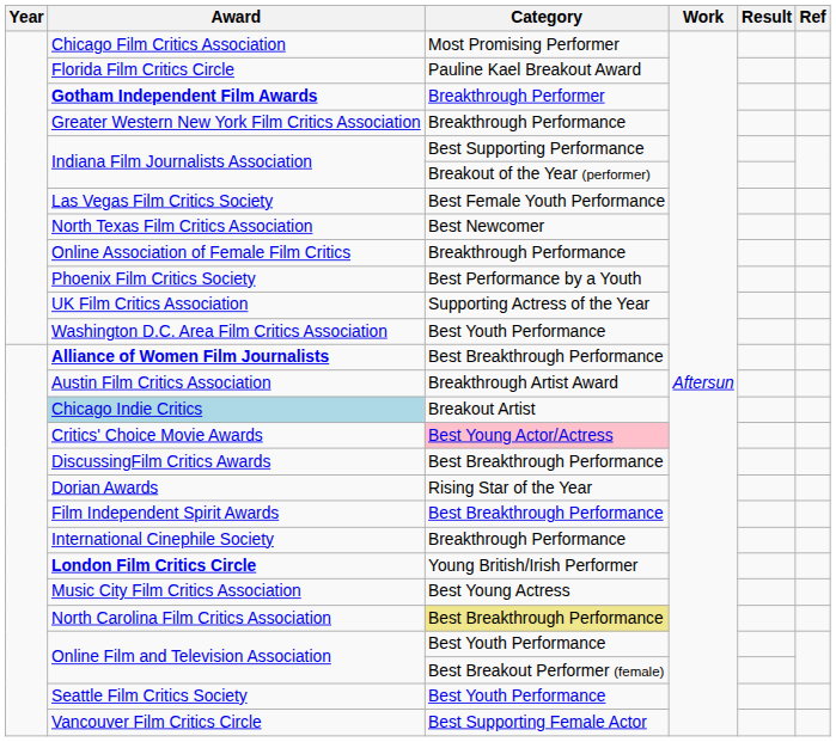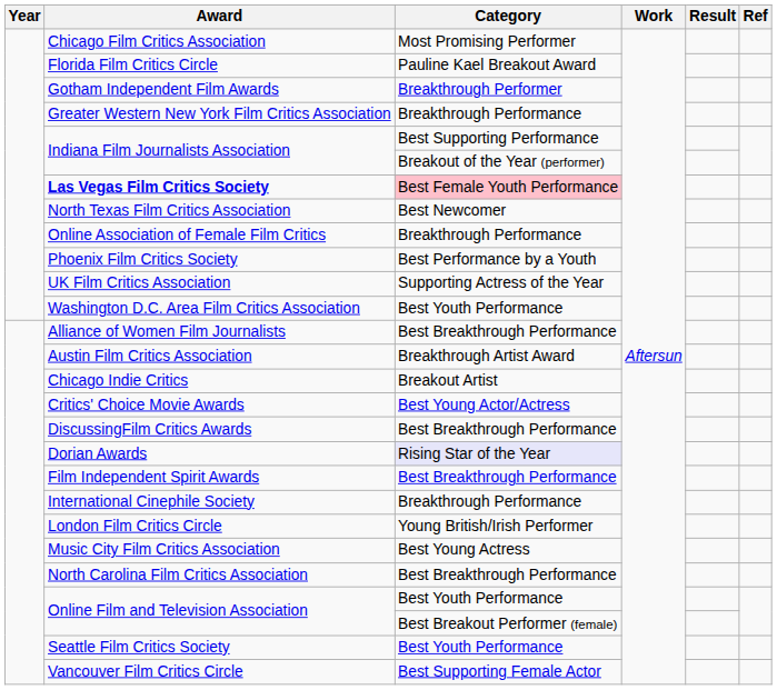Gotham Independent Film Awards | Award: bold -> normal
Las Vegas Film Critics Society | Award: normal -> bold
Las Vegas Film Critics Society | Category: no background -> pink background
Alliance of Women Film Journalists | Award: bold -> normal
Chicago Indie Critics | Award: lightblue background -> no background
Critics' Choice Movie Awards | Category: pink background -> no background
Dorian Awards | Category: no background -> lavender background
London Film Critics Circle | Award: bold -> normal
North Carolina Film Critics Association | Category: khaki background -> no background
